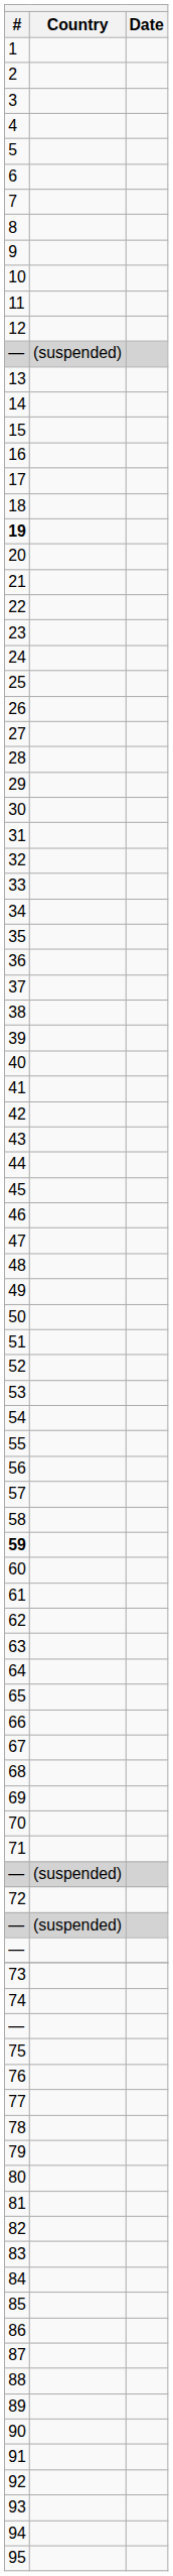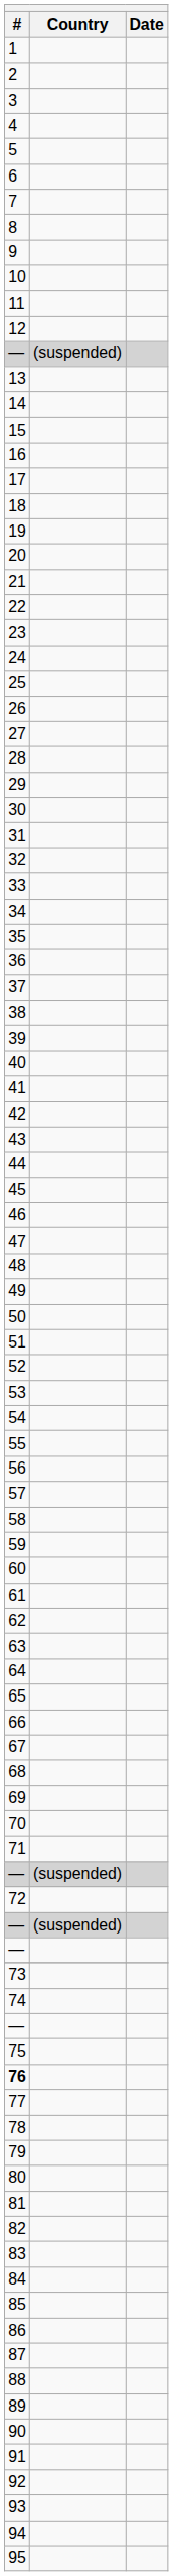19 | #: bold -> normal
59 | #: bold -> normal
76 | #: normal -> bold
